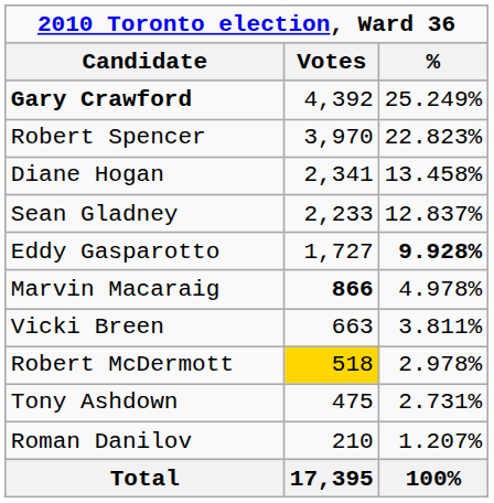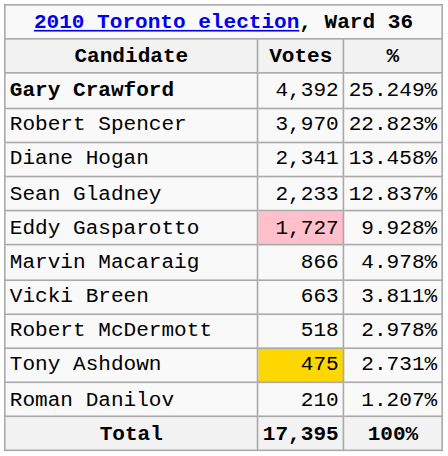Eddy Gasparotto | Votes: no background -> pink background
Eddy Gasparotto | %: bold -> normal
Marvin Macaraig | Votes: bold -> normal
Robert McDermott | Votes: gold background -> no background
Tony Ashdown | Votes: no background -> gold background
